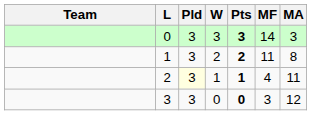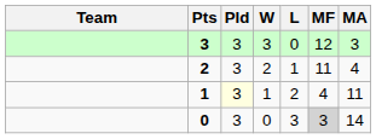columns swapped: Pts <-> L
row 2 | MF: 14 -> 12
row 3 | MA: 8 -> 4
row 5 | MF: no background -> lightgrey background
row 5 | MA: 12 -> 14
